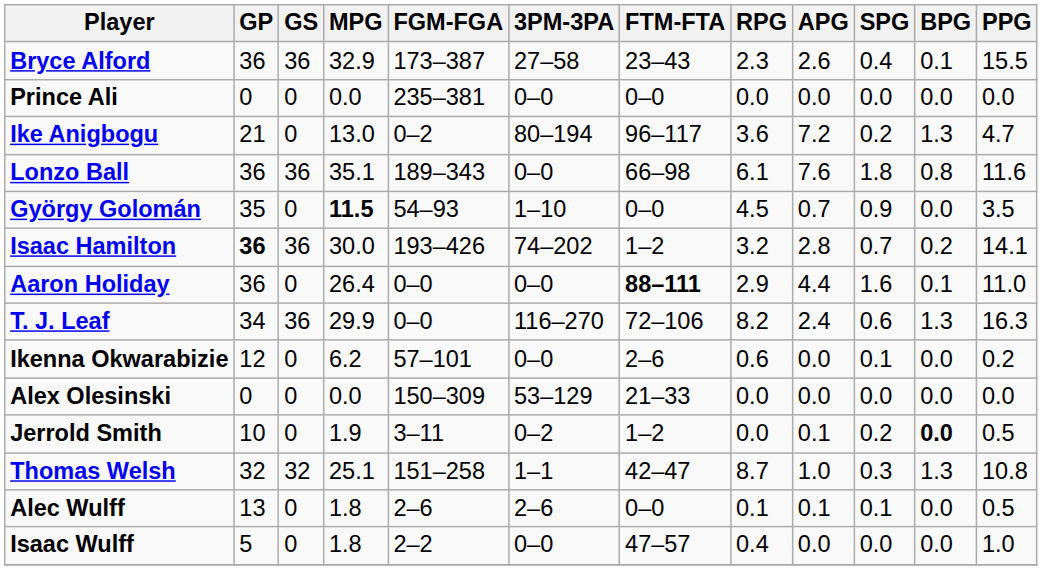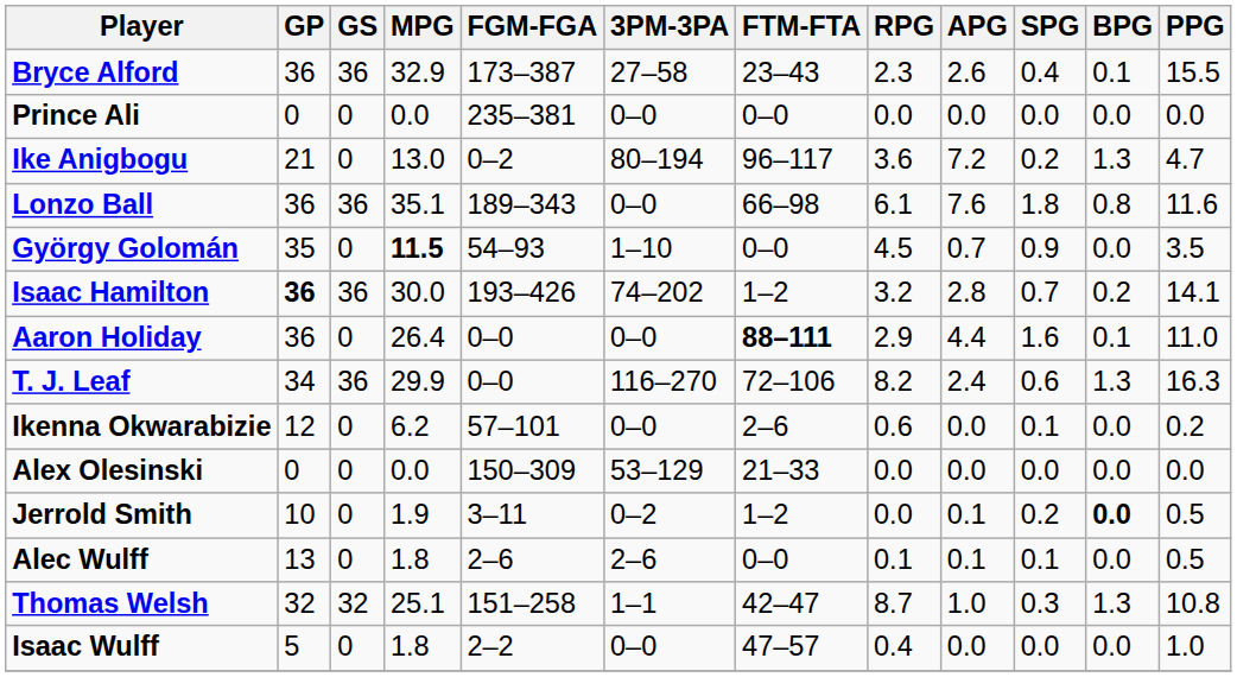rows swapped: Thomas Welsh <-> Alec Wulff
